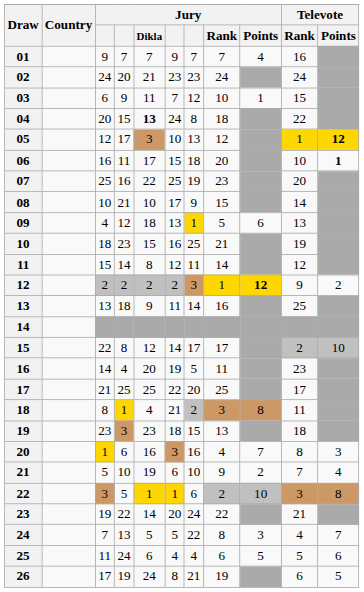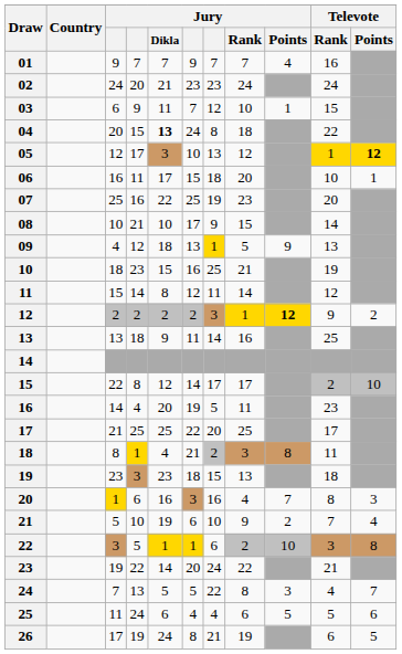06 | Televote / Points: bold -> normal
09 | Jury / Points: 6 -> 9
